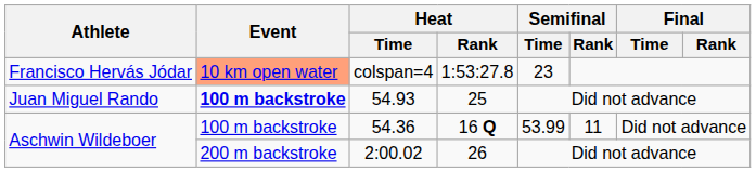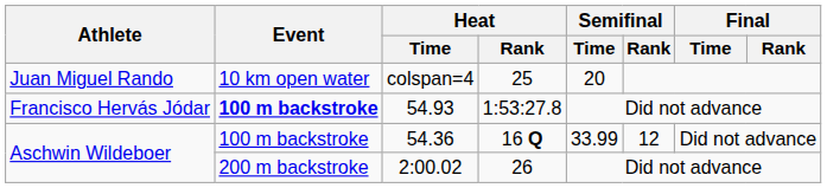colspan=4 | Athlete: Francisco Hervás Jódar -> Juan Miguel Rando
colspan=4 | Event: lightsalmon background -> no background
colspan=4 | Heat / Rank: 1:53:27.8 -> 25
colspan=4 | Semifinal / Time: 23 -> 20
54.93 | Athlete: Juan Miguel Rando -> Francisco Hervás Jódar
54.93 | Heat / Rank: 25 -> 1:53:27.8
54.36 | Semifinal / Time: 53.99 -> 33.99
54.36 | Semifinal / Rank: 11 -> 12
